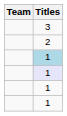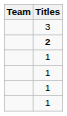row 3 | Titles: normal -> bold
row 4 | Titles: lightblue background -> no background
row 5 | Titles: lavender background -> no background
